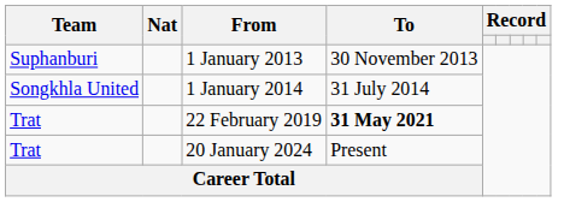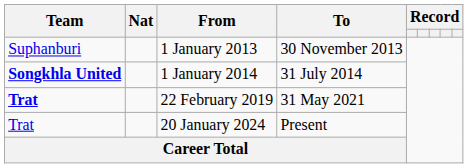1 January 2014 | Team: normal -> bold
22 February 2019 | Team: normal -> bold
22 February 2019 | To: bold -> normal
